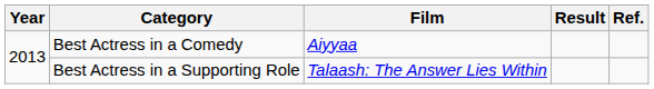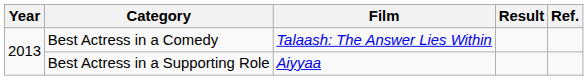Best Actress in a Comedy | Film: Aiyyaa -> Talaash: The Answer Lies Within
Best Actress in a Supporting Role | Film: Talaash: The Answer Lies Within -> Aiyyaa
